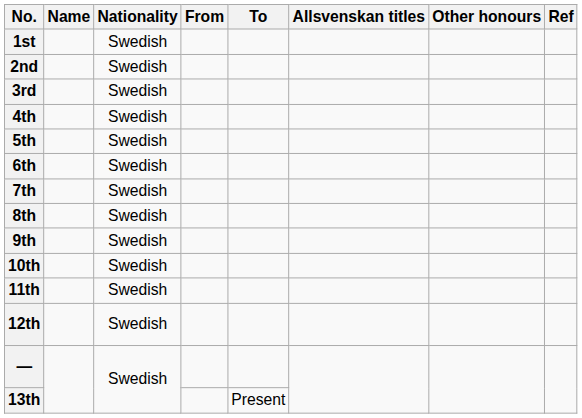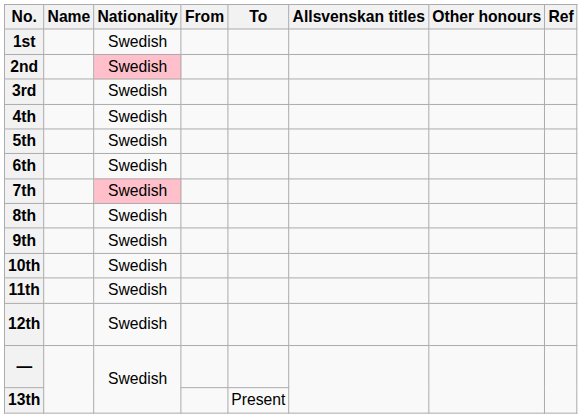2nd | Nationality: no background -> pink background
7th | Nationality: no background -> pink background
